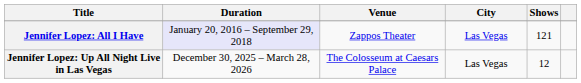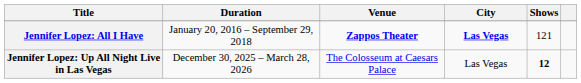row 2 | Duration: lavender background -> no background
row 2 | Venue: normal -> bold
row 2 | City: normal -> bold
row 3 | Shows: normal -> bold
